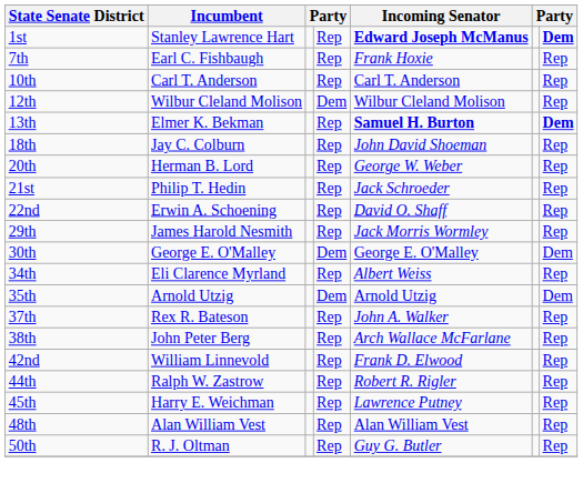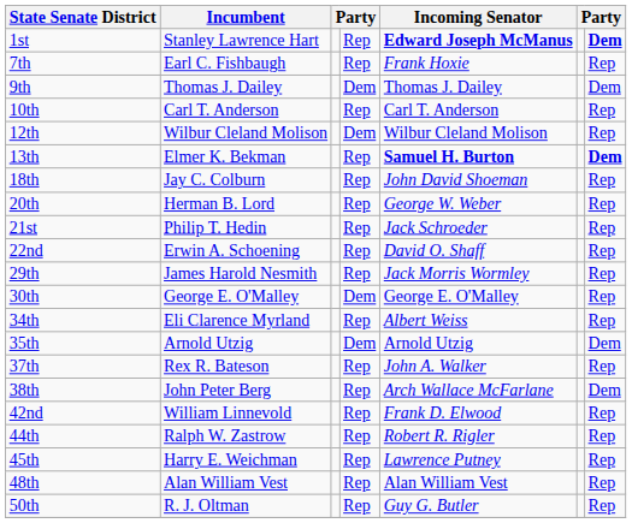+ row: 9th | Thomas J. Dailey | Dem | Thomas J. Dailey | Dem
30th | column 7: Dem -> Rep
38th | column 7: Rep -> Dem
